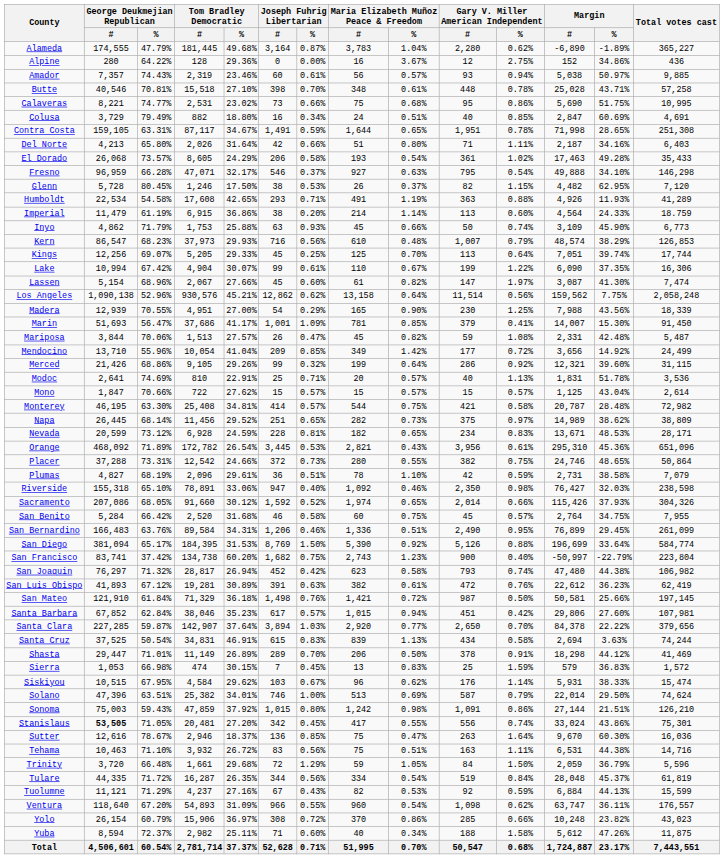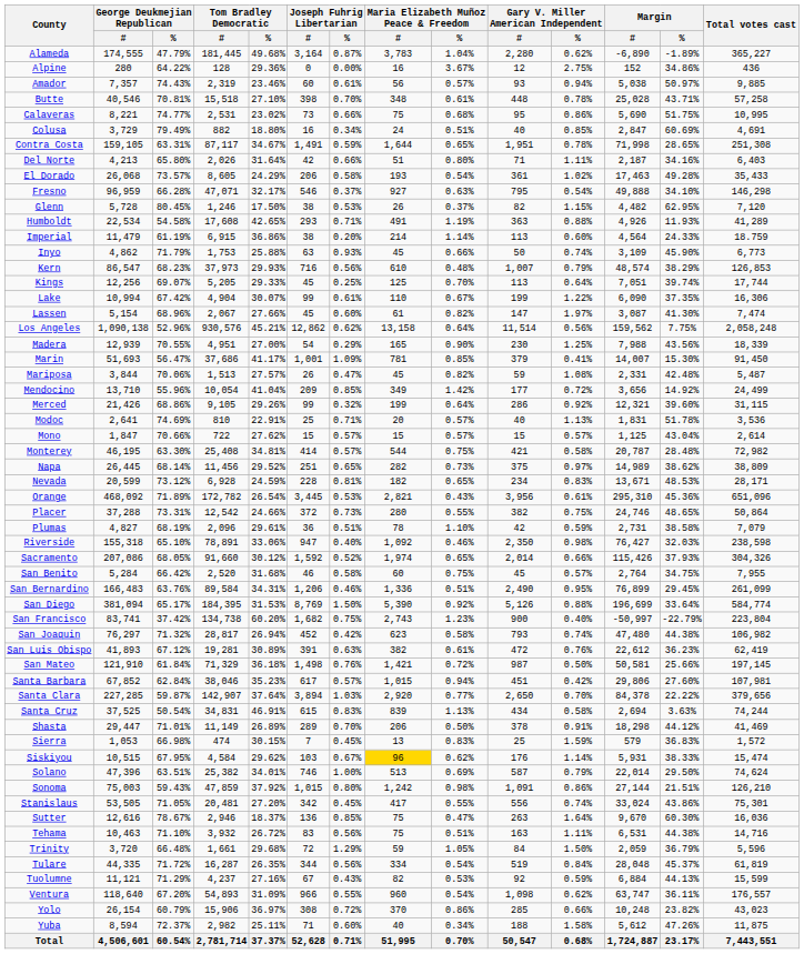Siskiyou | Maria Elizabeth Muñoz Peace & Freedom / #: no background -> gold background
Stanislaus | George Deukmejian Republican / #: bold -> normal
